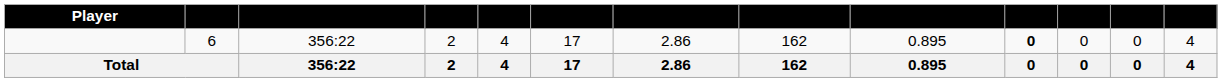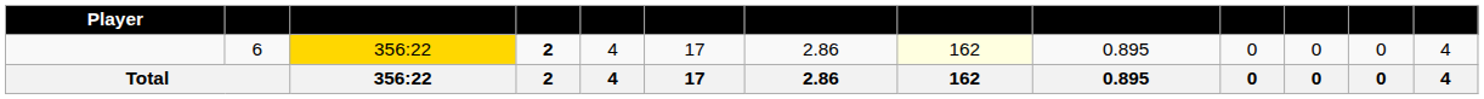row 2 | column 3: no background -> gold background
row 2 | column 4: normal -> bold
row 2 | column 8: no background -> lightyellow background
row 2 | column 10: bold -> normal
